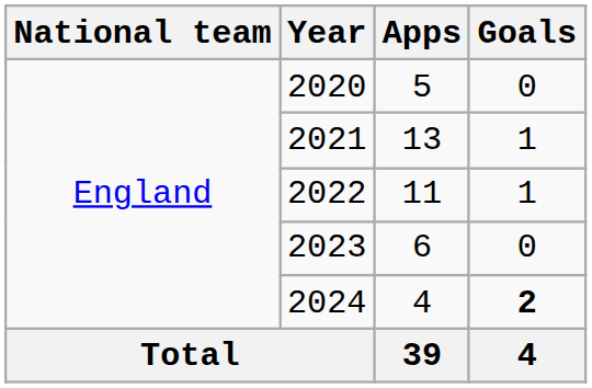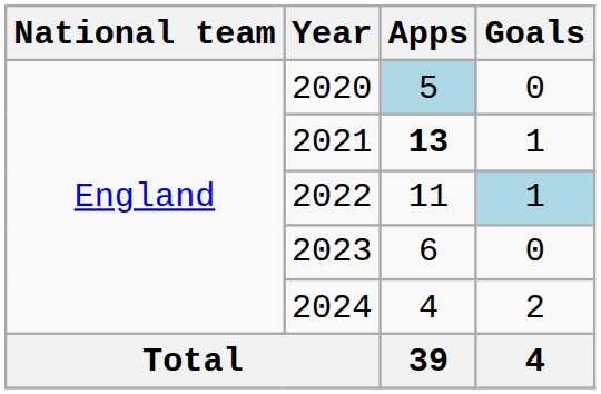2020 | Apps: no background -> lightblue background
2021 | Apps: normal -> bold
2022 | Goals: no background -> lightblue background
2024 | Goals: bold -> normal
